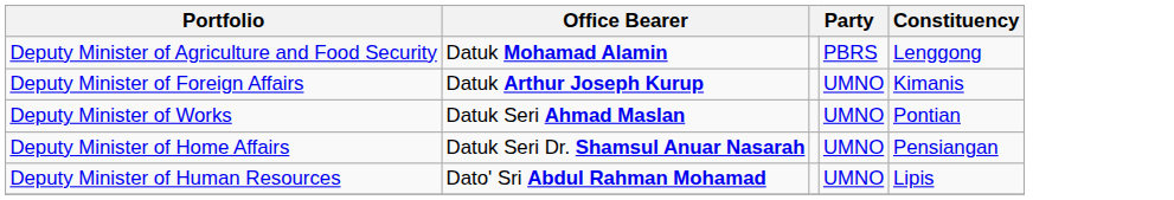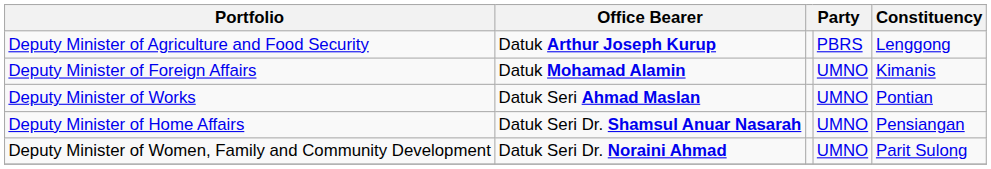Deputy Minister of Agriculture and Food Security | Office Bearer: Datuk Mohamad Alamin -> Datuk Arthur Joseph Kurup
Deputy Minister of Foreign Affairs | Office Bearer: Datuk Arthur Joseph Kurup -> Datuk Mohamad Alamin
+ row: Deputy Minister of Women, Family and Community Development | Datuk Seri Dr. Noraini Ahmad | UMNO | Parit Sulong
- row: Deputy Minister of Human Resources | Dato' Sri Abdul Rahman Mohamad | UMNO | Lipis
